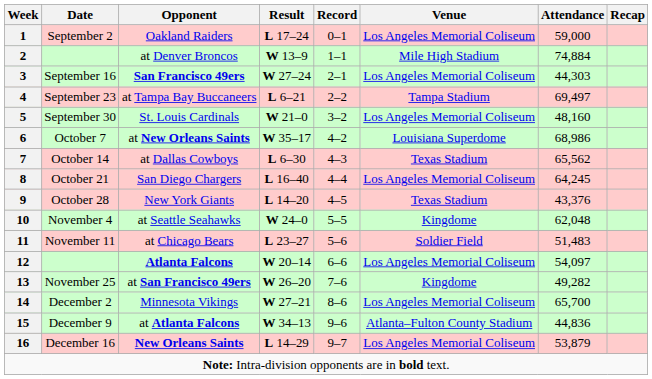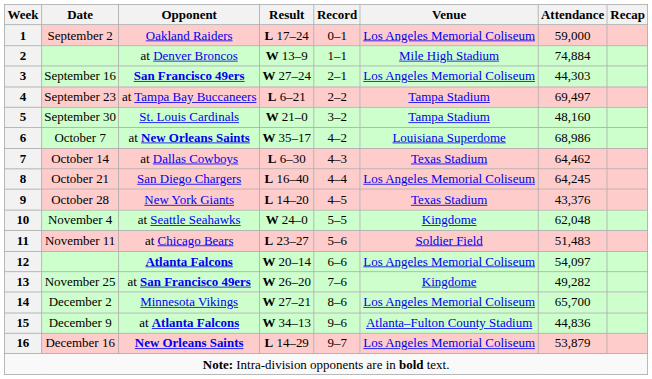5 | Venue: Los Angeles Memorial Coliseum -> Tampa Stadium
7 | Attendance: 65,562 -> 64,462
